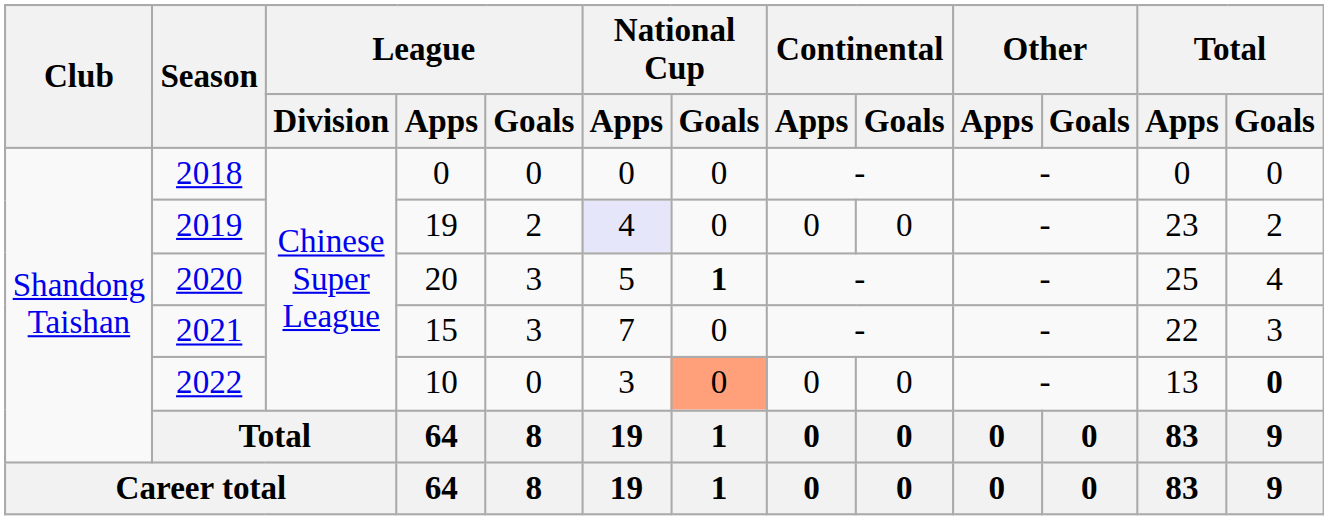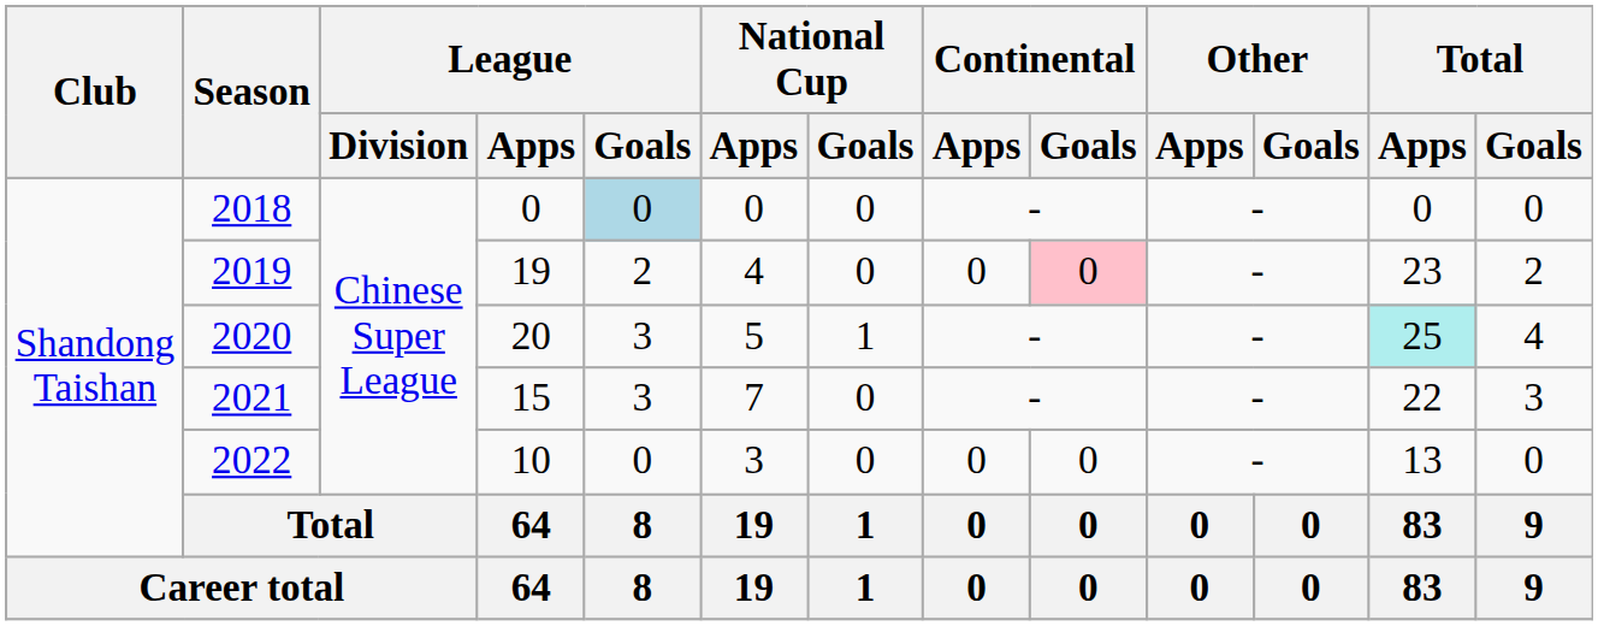2018 | League / Goals: no background -> lightblue background
2019 | National Cup / Apps: lavender background -> no background
2019 | Continental / Goals: no background -> pink background
2020 | National Cup / Goals: bold -> normal
2020 | Total / Apps: no background -> paleturquoise background
2022 | National Cup / Goals: lightsalmon background -> no background
2022 | Total / Goals: bold -> normal
